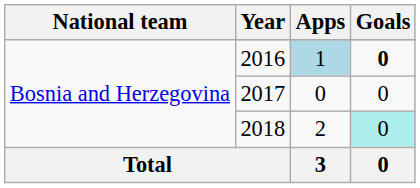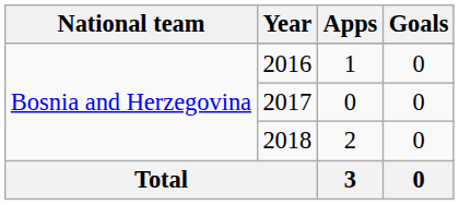2016 | Apps: lightblue background -> no background
2016 | Goals: bold -> normal
2018 | Goals: paleturquoise background -> no background
